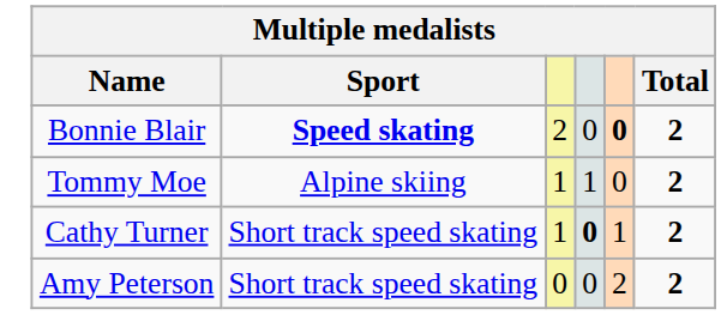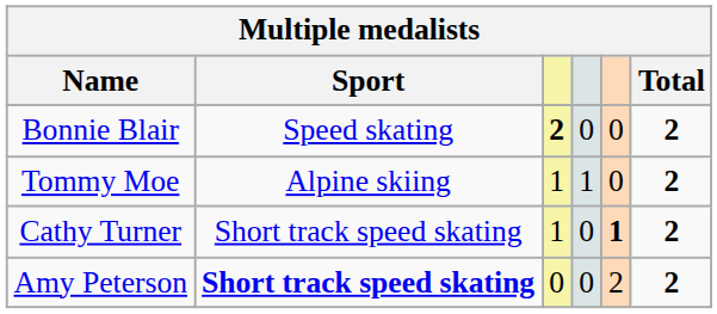Bonnie Blair | Sport: bold -> normal
Bonnie Blair | column 3: normal -> bold
Bonnie Blair | column 5: bold -> normal
Cathy Turner | column 4: bold -> normal
Cathy Turner | column 5: normal -> bold
Amy Peterson | Sport: normal -> bold
